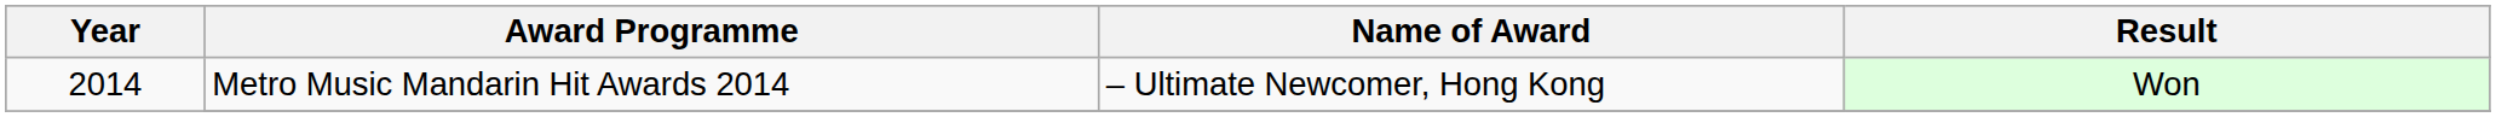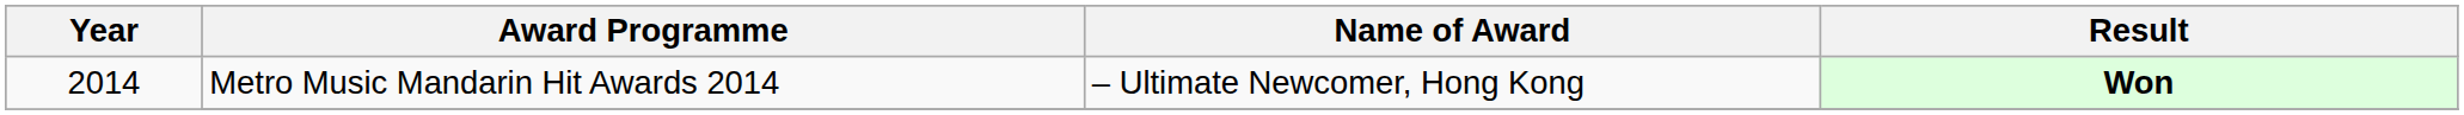Metro Music Mandarin Hit Awards 2014 | Result: normal -> bold
